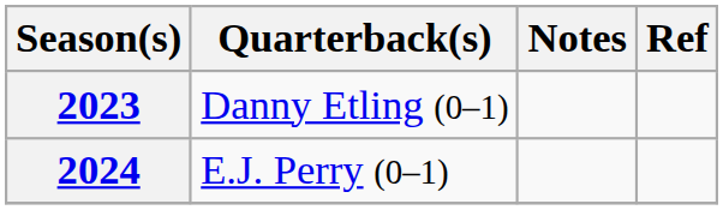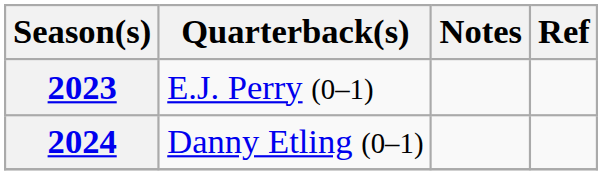2023 | Quarterback(s): Danny Etling (0–1) -> E.J. Perry (0–1)
2024 | Quarterback(s): E.J. Perry (0–1) -> Danny Etling (0–1)
